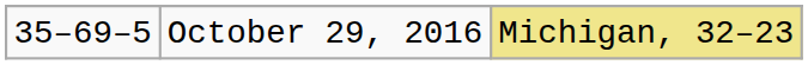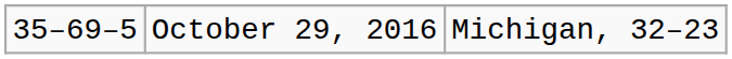October 29, 2016 | column 3: khaki background -> no background
